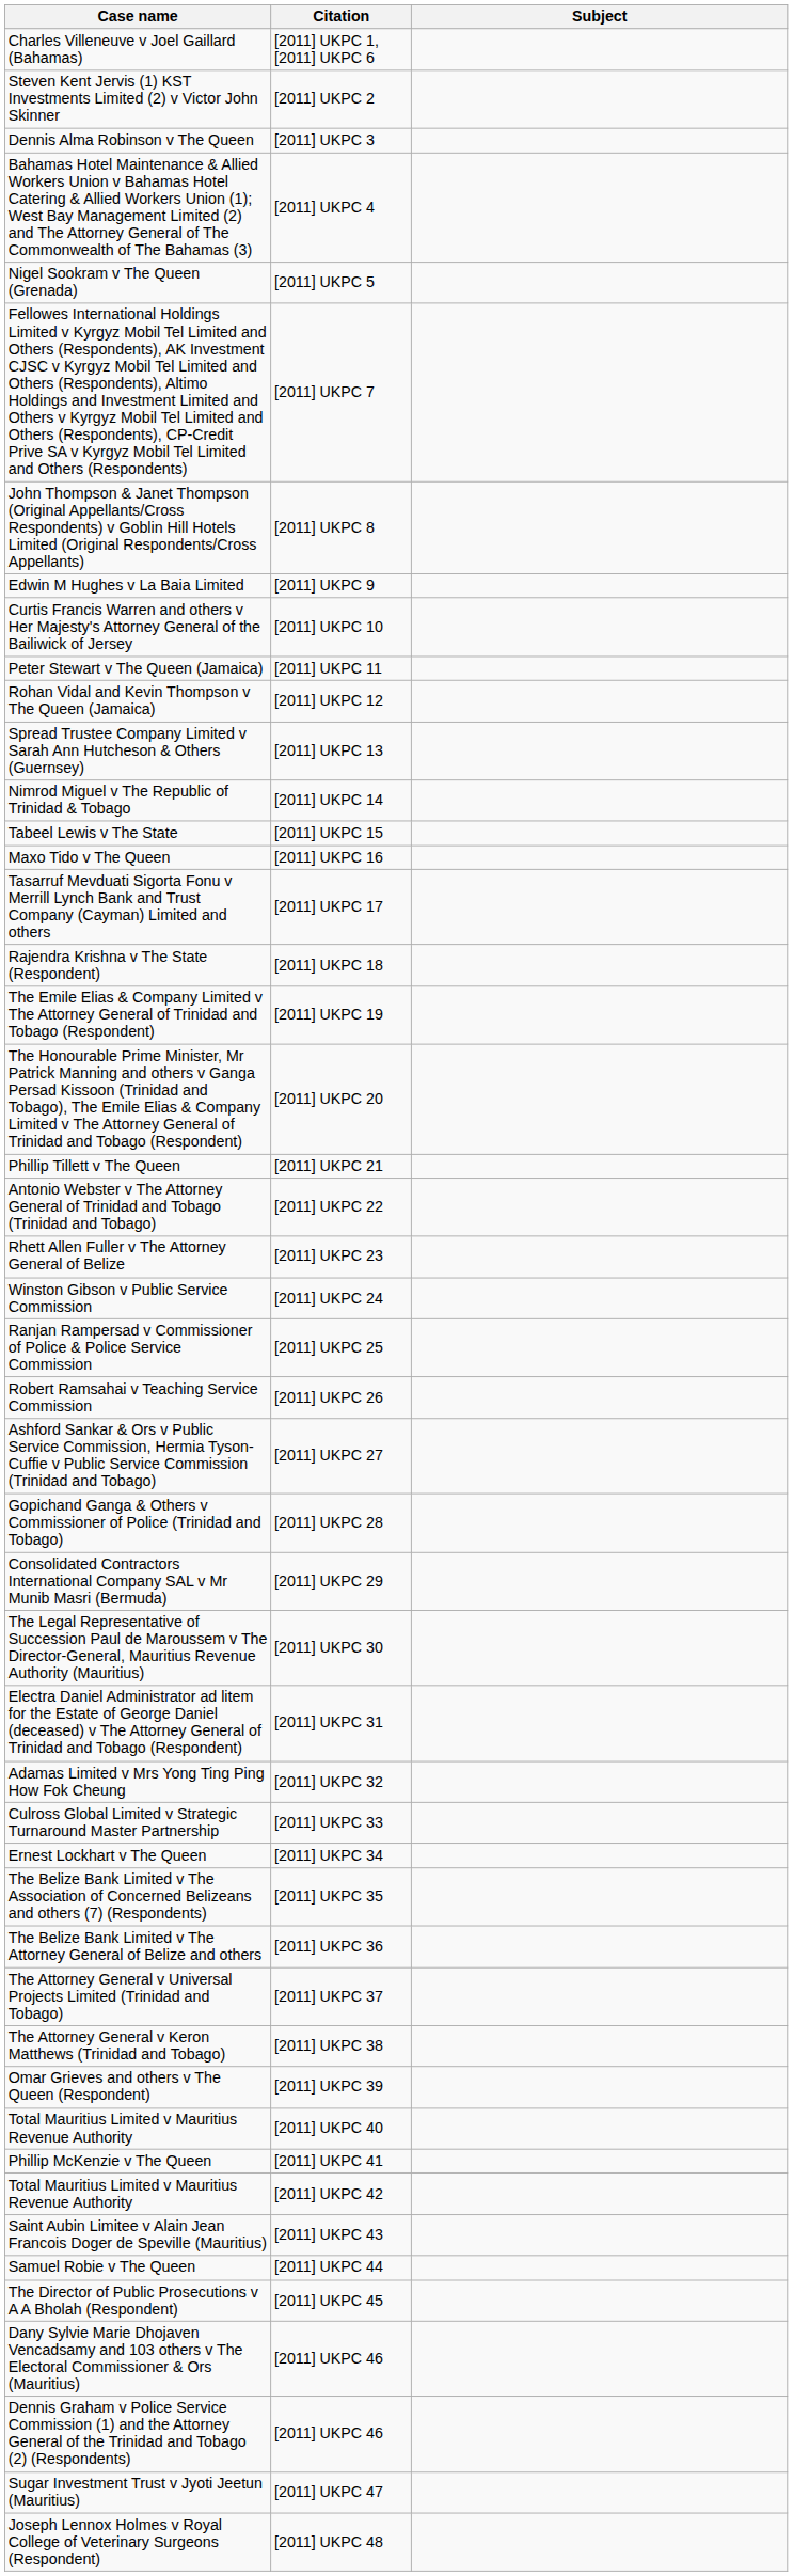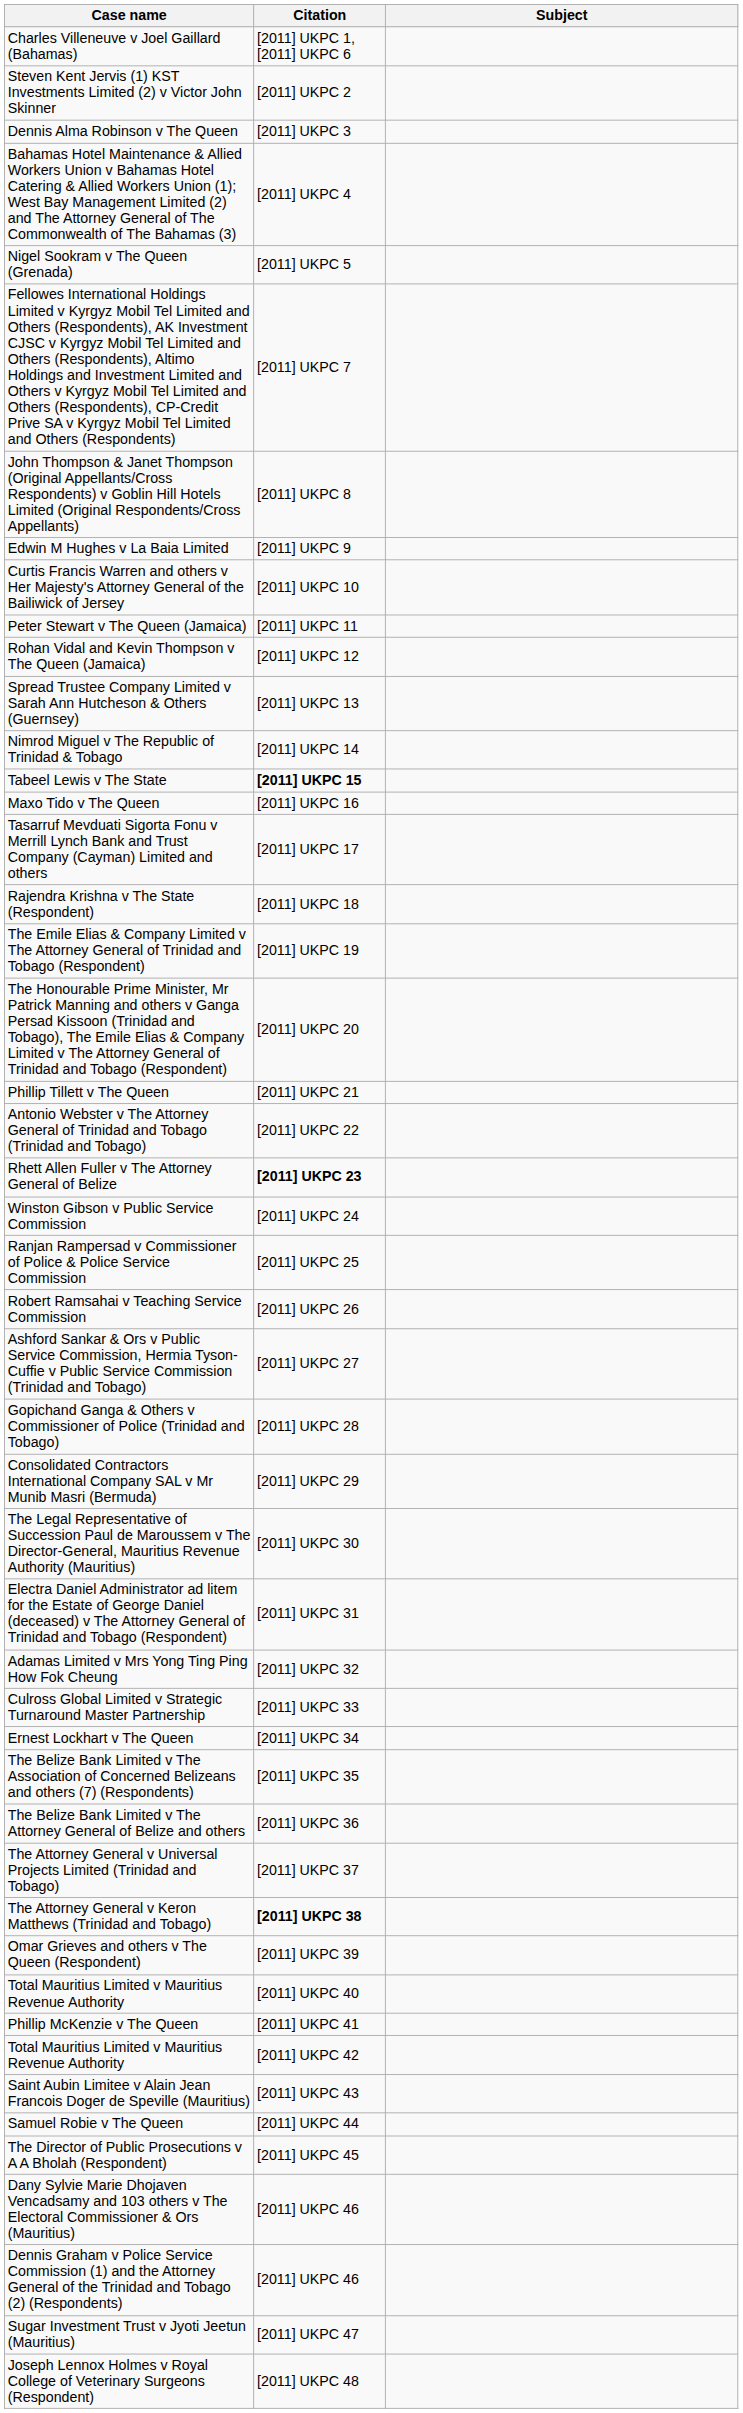Tabeel Lewis v The State | Citation: normal -> bold
Rhett Allen Fuller v The Attorney General of Belize | Citation: normal -> bold
The Attorney General v Keron Matthews (Trinidad and Tobago) | Citation: normal -> bold
